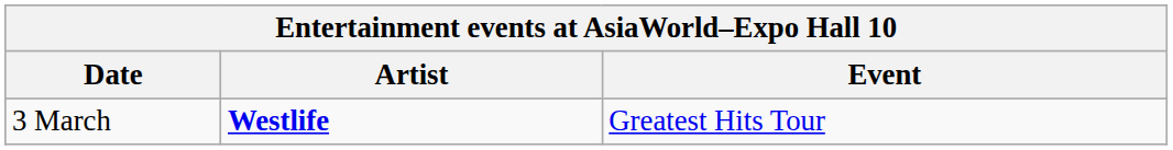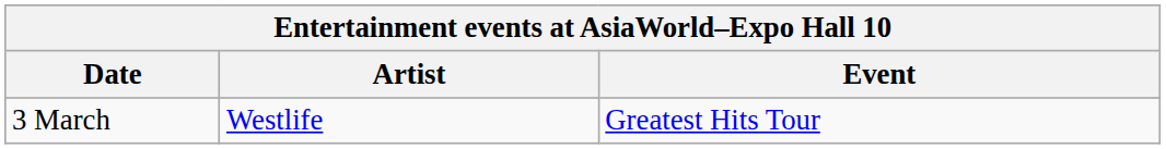3 March | Artist: bold -> normal
